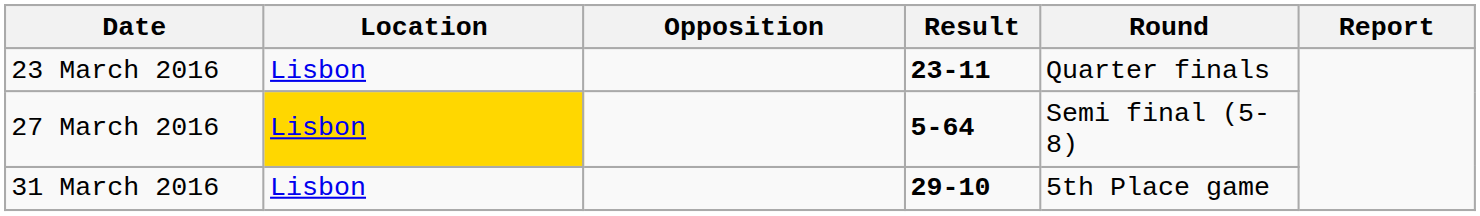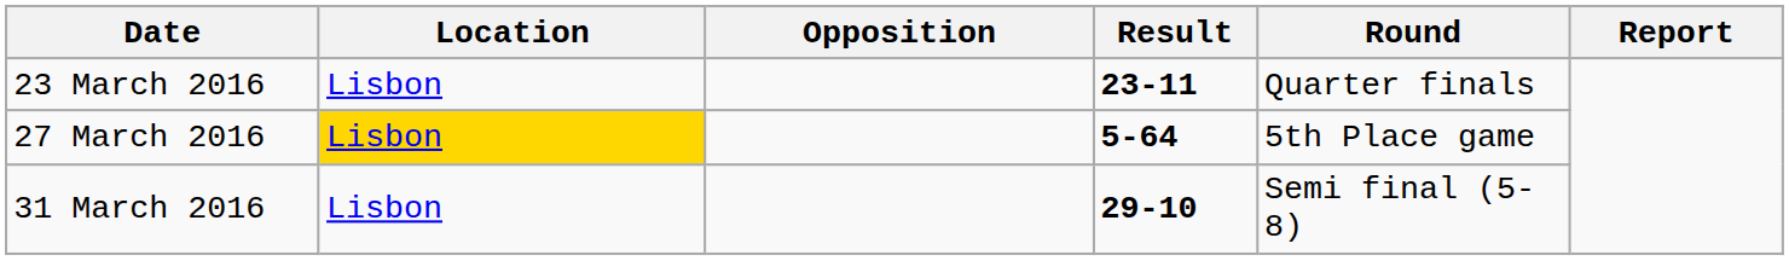27 March 2016 | Round: Semi final (5-8) -> 5th Place game
31 March 2016 | Round: 5th Place game -> Semi final (5-8)
